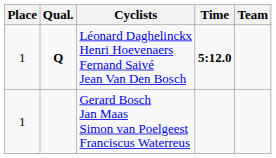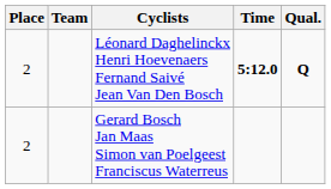columns swapped: Team <-> Qual.
row 2 | Place: 1 -> 2
row 3 | Place: 1 -> 2
